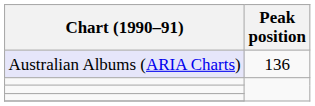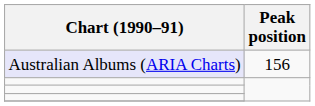row 2 | Peak position: 136 -> 156
